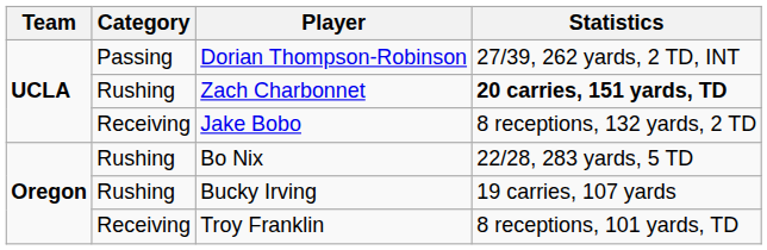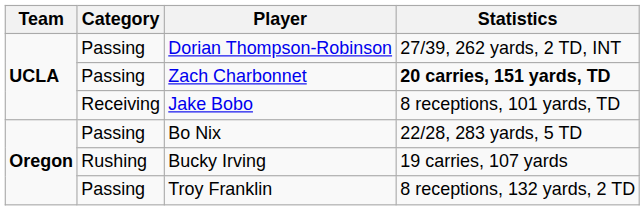Zach Charbonnet | Category: Rushing -> Passing
Jake Bobo | Statistics: 8 receptions, 132 yards, 2 TD -> 8 receptions, 101 yards, TD
Bo Nix | Category: Rushing -> Passing
Troy Franklin | Category: Receiving -> Passing
Troy Franklin | Statistics: 8 receptions, 101 yards, TD -> 8 receptions, 132 yards, 2 TD
